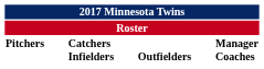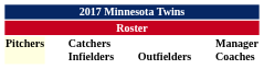Pitchers | column 1: no background -> lightyellow background
